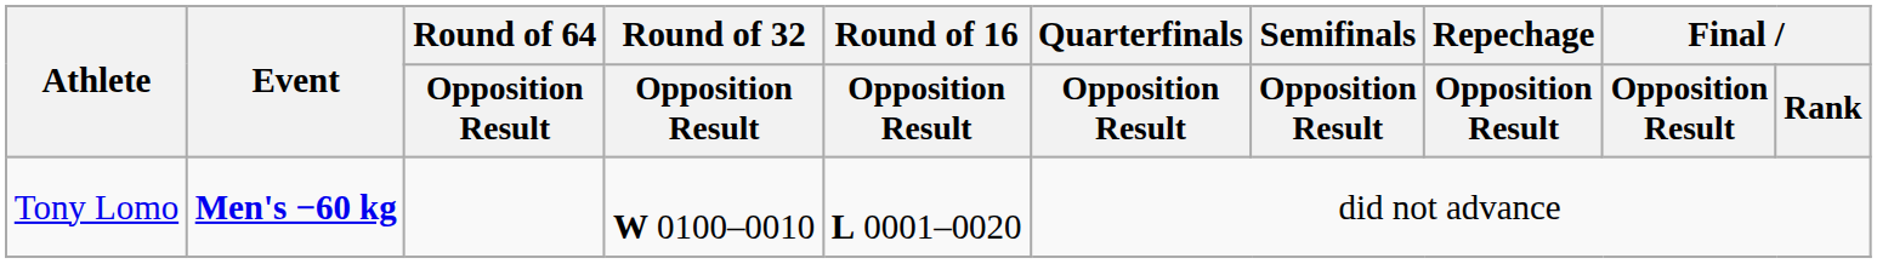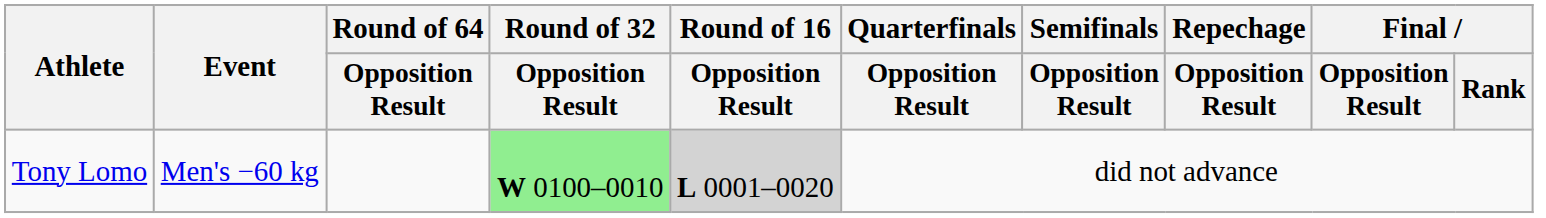Tony Lomo | Event: bold -> normal
Tony Lomo | Round of 32 / Opposition Result: no background -> lightgreen background
Tony Lomo | Round of 16 / Opposition Result: no background -> lightgrey background
